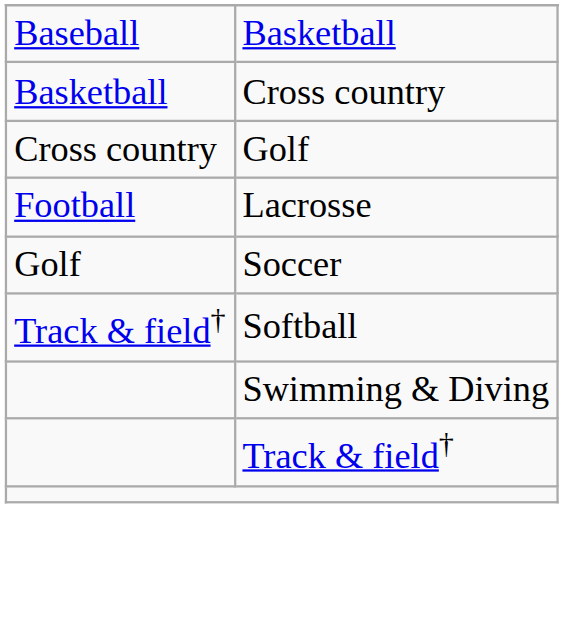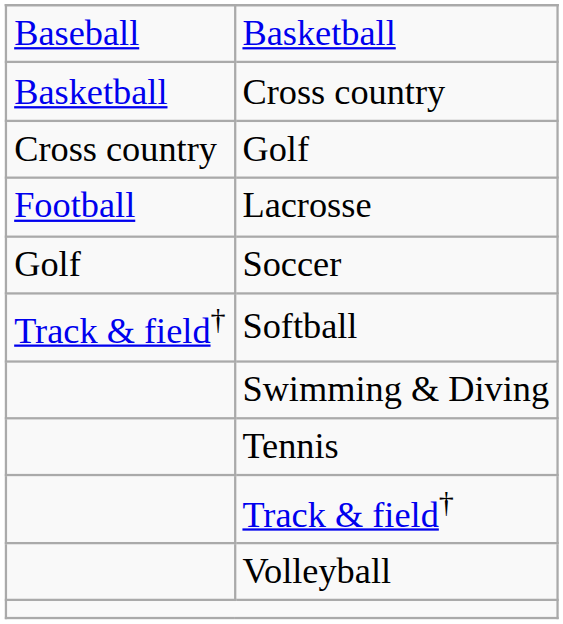+ row: Tennis
+ row: Volleyball
